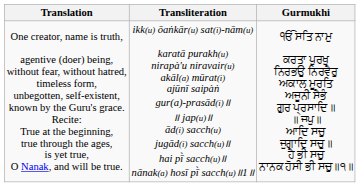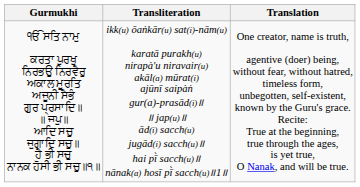columns swapped: Gurmukhi <-> Translation
